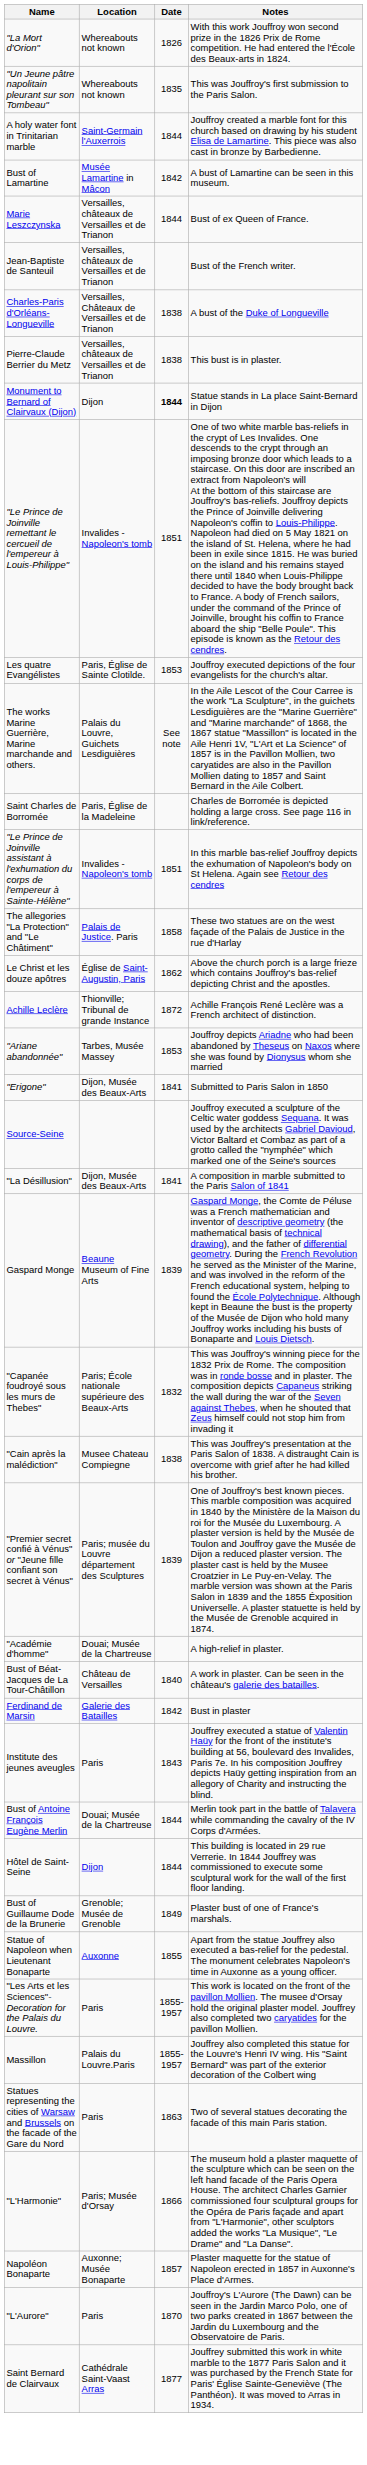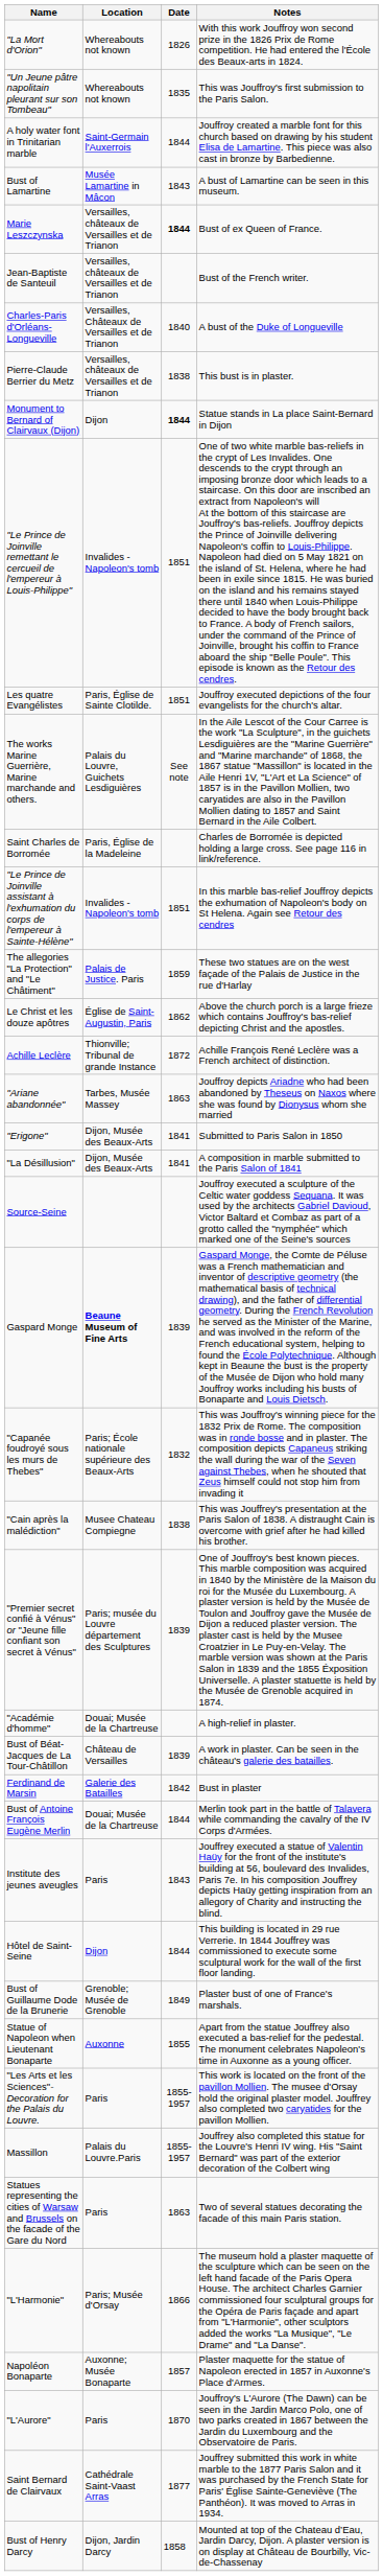Bust of Lamartine | Date: 1842 -> 1843
Marie Leszczynska | Date: normal -> bold
Charles-Paris d'Orléans-Longueville | Date: 1838 -> 1840
Les quatre Evangélistes | Date: 1853 -> 1851
The allegories "La Protection" and "Le Châtiment" | Date: 1858 -> 1859
"Ariane abandonnée" | Date: 1853 -> 1863
rows swapped: Source-Seine <-> "La Désillusion"
Gaspard Monge | Location: normal -> bold
Bust of Béat-Jacques de La Tour-Châtillon | Date: 1840 -> 1839
rows swapped: Bust of Antoine François Eugène Merlin <-> Institute des jeunes aveugles
+ row: Bust of Henry Darcy | Dijon, Jardin Darcy | 1858 | Mounted at top of the Chateau d’Eau, Jardin Darcy, Dijon. A plaster version is on display at Château de Bourbilly, Vic-de-Chassenay
